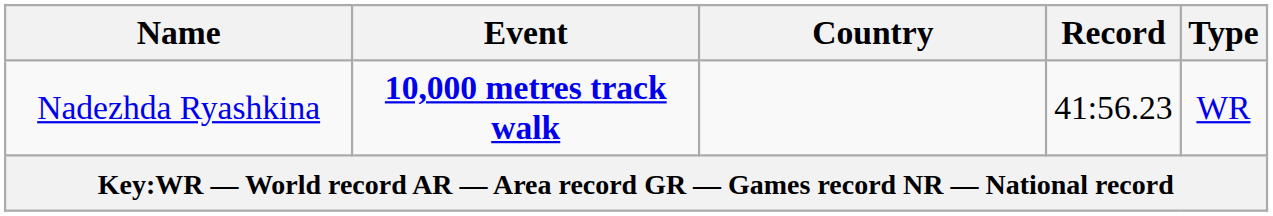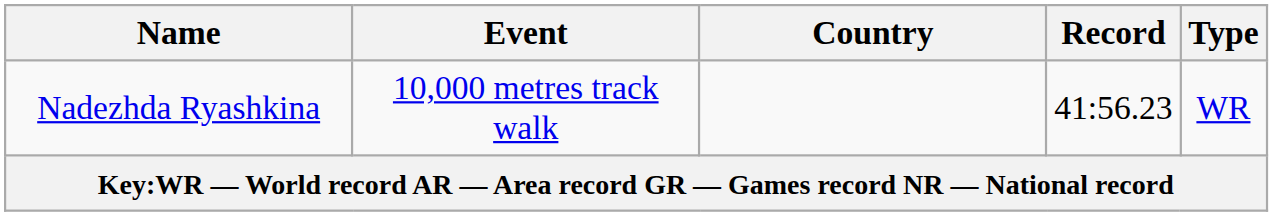Nadezhda Ryashkina | Event: bold -> normal
